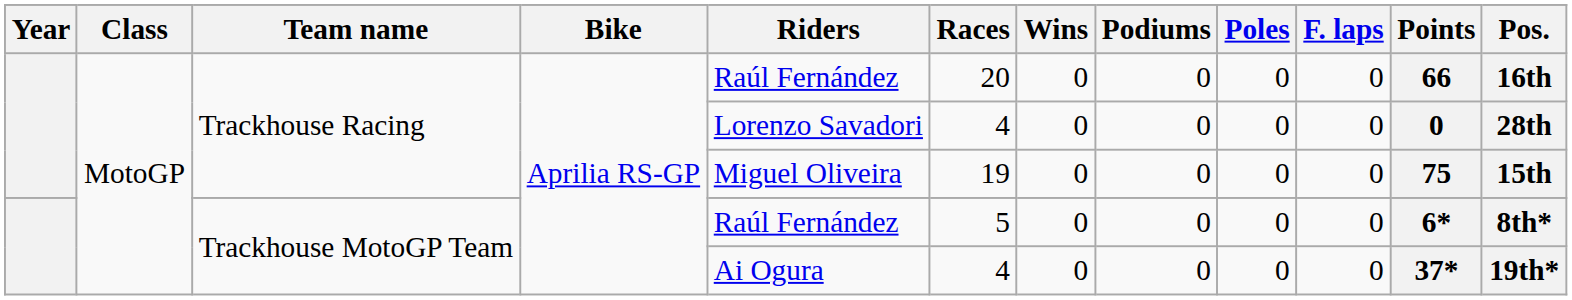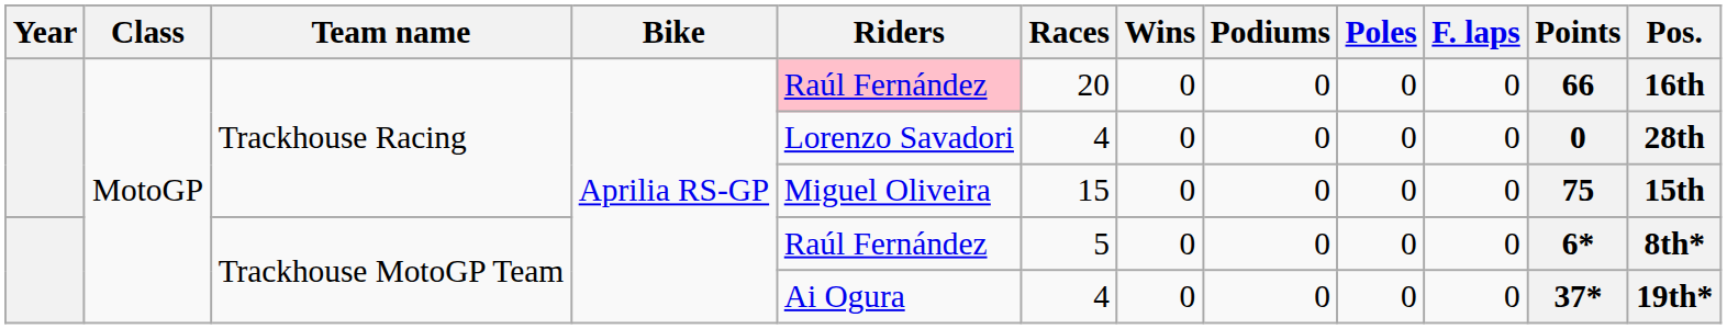row 2 | Riders: no background -> pink background
row 4 | Races: 19 -> 15
